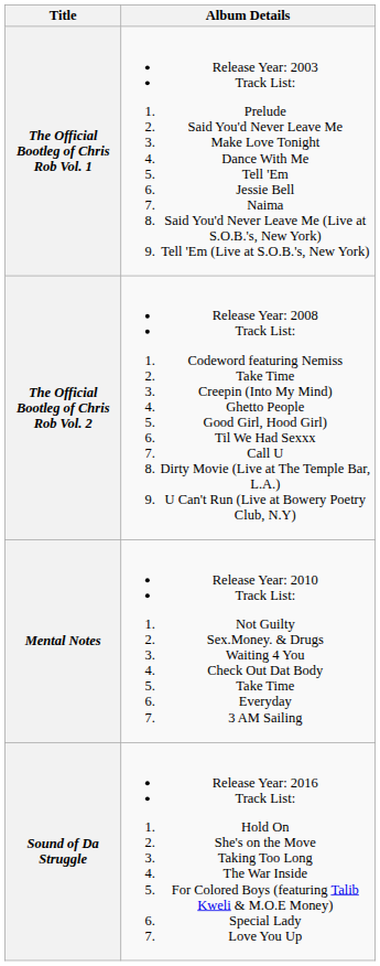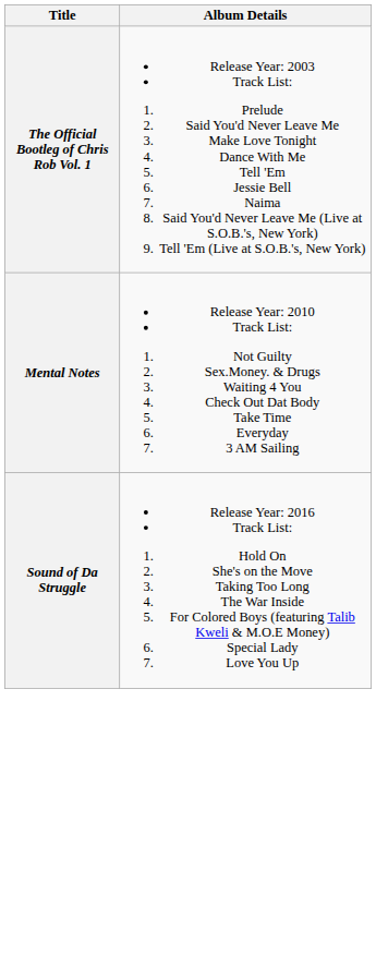- row: The Official Bootleg of Chris Rob Vol. 2 | Release Year: 2008 Track List: Codeword featuring Nemiss Take Time Creepin (Into My Mind) Ghetto People Good Girl, Hood Girl) Til We Had Sexxx Call U Dirty Movie (Live at The Temple Bar, L.A.) U Can't Run (Live at Bowery Poetry Club, N.Y)
